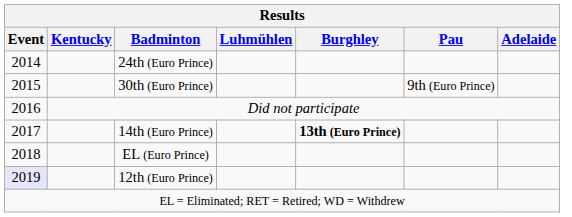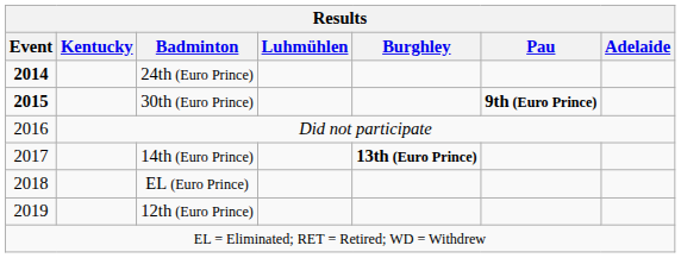24th (Euro Prince) | Event: normal -> bold
30th (Euro Prince) | Event: normal -> bold
30th (Euro Prince) | Pau: normal -> bold
12th (Euro Prince) | Event: lavender background -> no background
